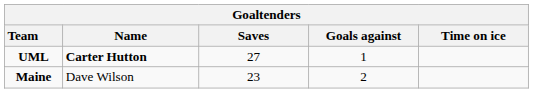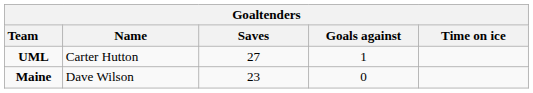UML | Name: bold -> normal
Maine | Goals against: 2 -> 0
